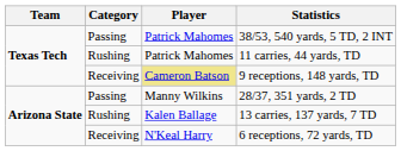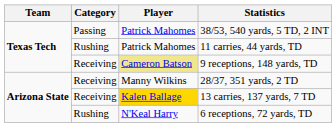28/37, 351 yards, 2 TD | Category: Passing -> Receiving
13 carries, 137 yards, 7 TD | Category: Rushing -> Receiving
13 carries, 137 yards, 7 TD | Player: no background -> gold background
6 receptions, 72 yards, TD | Category: Receiving -> Rushing
